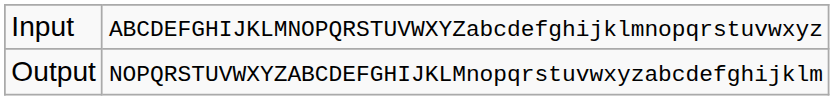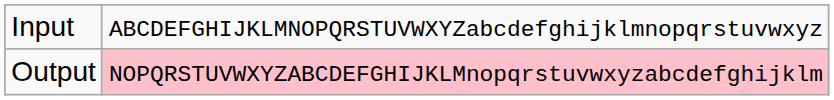Output | column 2: no background -> pink background
